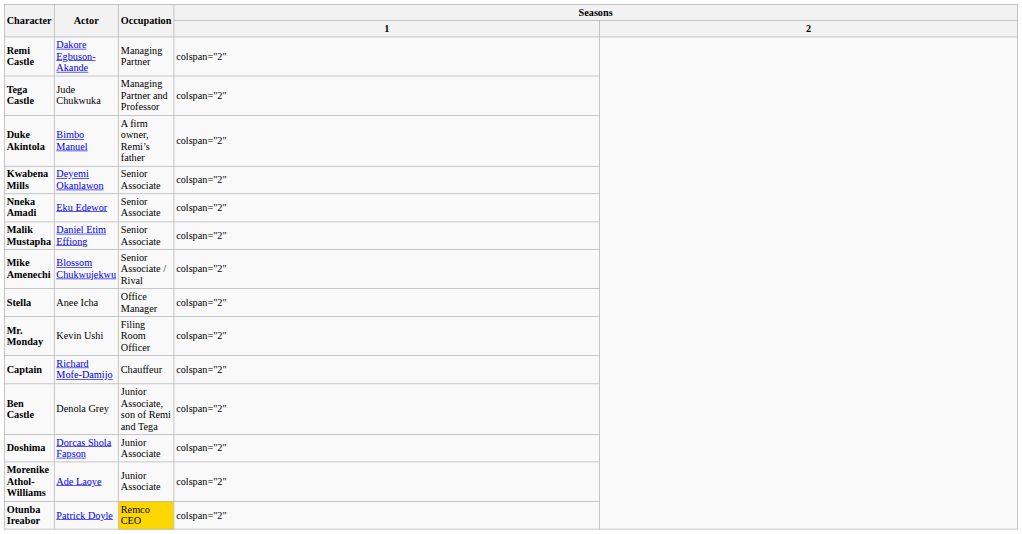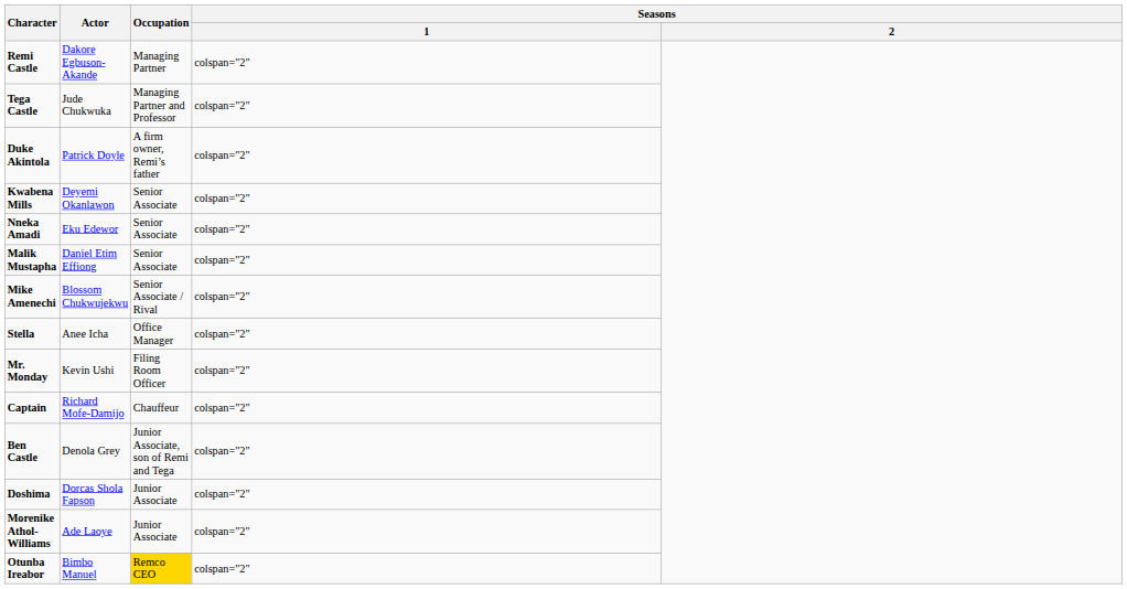Duke Akintola | Actor: Bimbo Manuel -> Patrick Doyle
Otunba Ireabor | Actor: Patrick Doyle -> Bimbo Manuel
